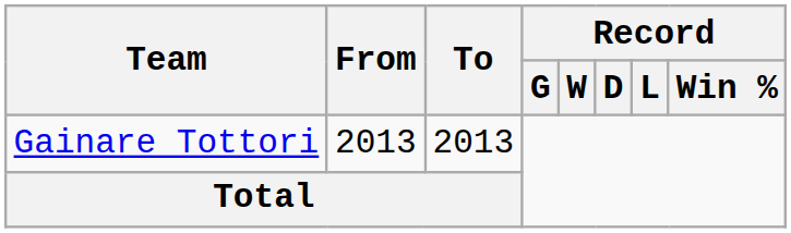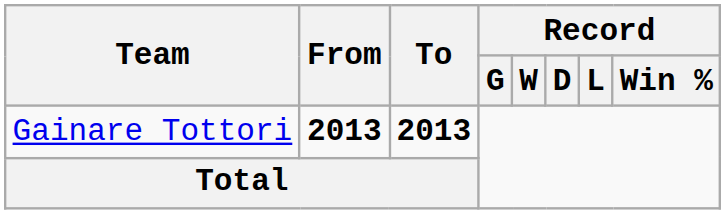Gainare Tottori | From: normal -> bold
Gainare Tottori | To: normal -> bold
